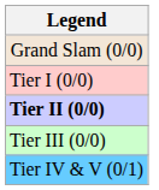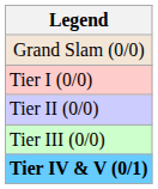Tier II (0/0) | Legend: bold -> normal
Tier IV & V (0/1) | Legend: normal -> bold
